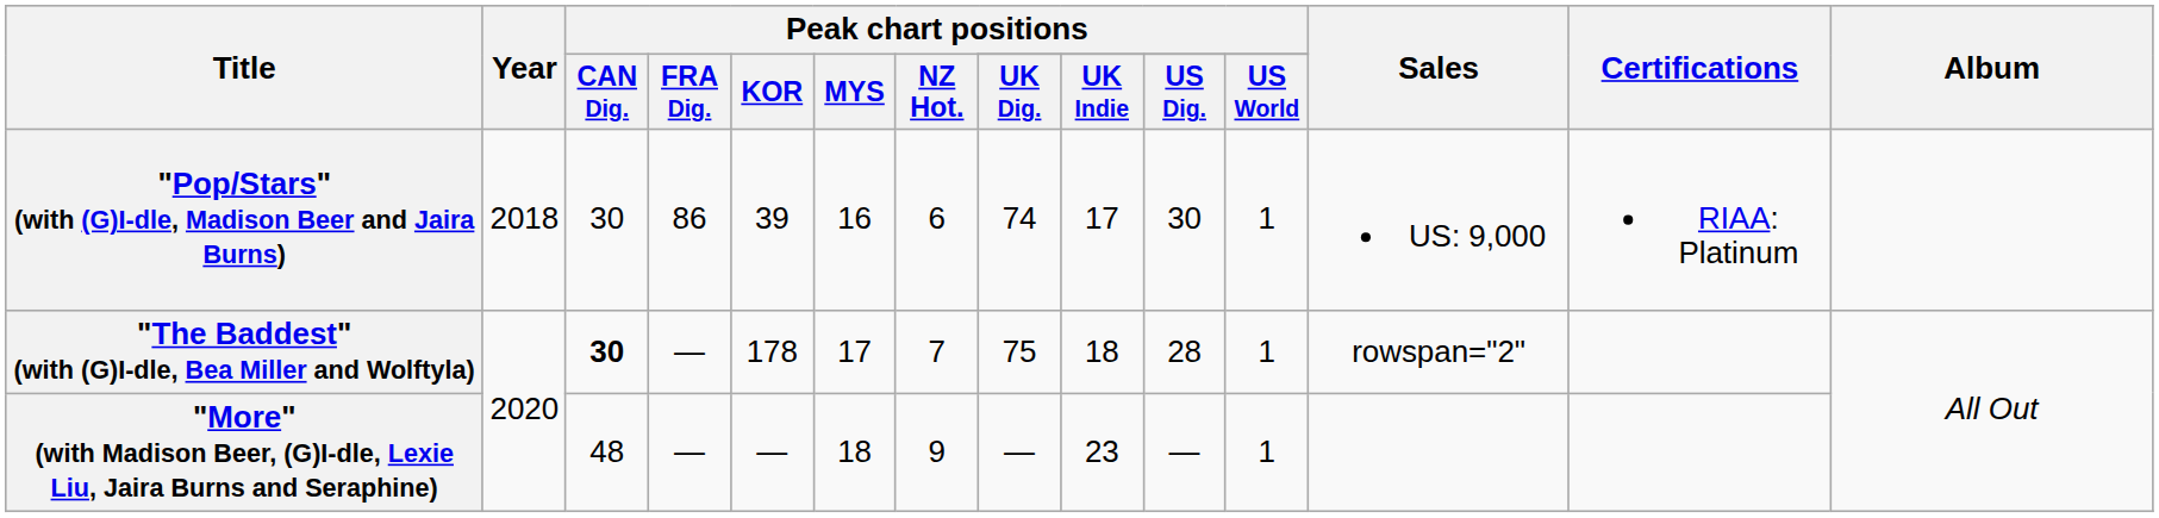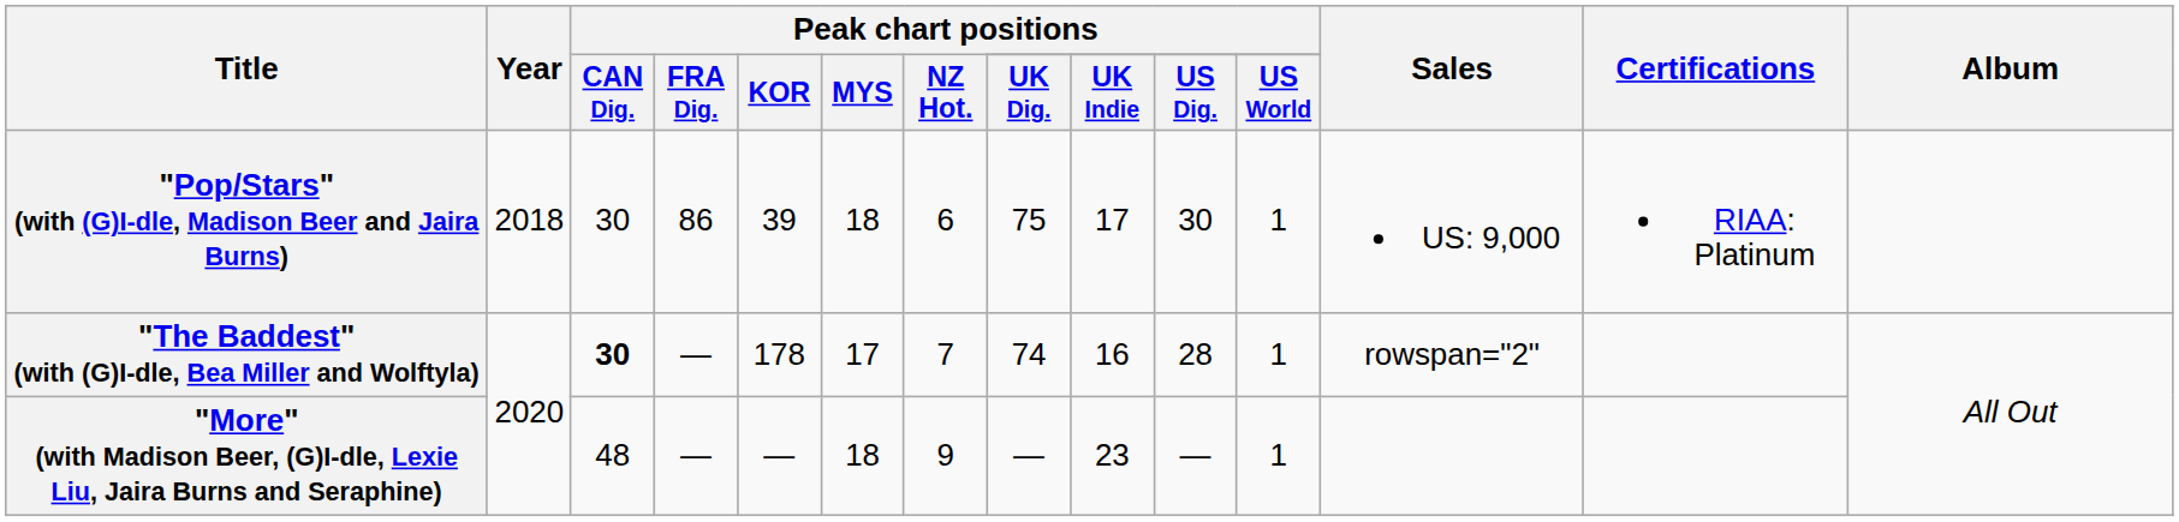"Pop/Stars" (with (G)I-dle, Madison Beer and Jaira Burns) | Peak chart positions / MYS: 16 -> 18
"Pop/Stars" (with (G)I-dle, Madison Beer and Jaira Burns) | Peak chart positions / UK Dig.: 74 -> 75
"The Baddest" (with (G)I-dle, Bea Miller and Wolftyla) | Peak chart positions / UK Dig.: 75 -> 74
"The Baddest" (with (G)I-dle, Bea Miller and Wolftyla) | Peak chart positions / UK Indie: 18 -> 16
